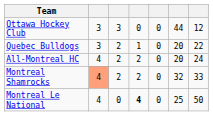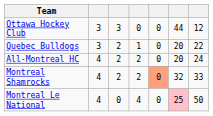Montreal Shamrocks | column 2: lightsalmon background -> no background
Montreal Shamrocks | column 5: no background -> lightsalmon background
Montreal Le National | column 4: bold -> normal
Montreal Le National | column 6: no background -> pink background
